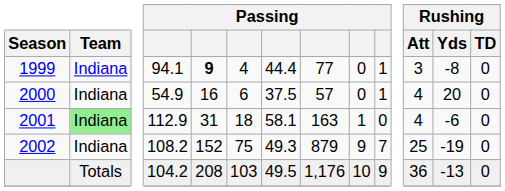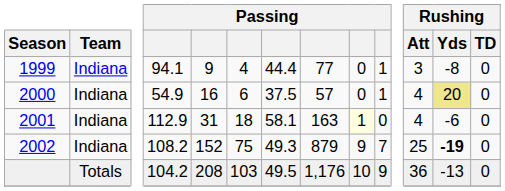1999 | column 5: bold -> normal
2000 | Rushing / Yds: no background -> khaki background
2001 | Team: lightgreen background -> no background
2001 | column 9: no background -> lightyellow background
2002 | Rushing / Yds: normal -> bold
